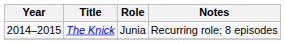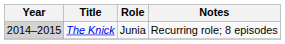The Knick | Year: no background -> lightgrey background
